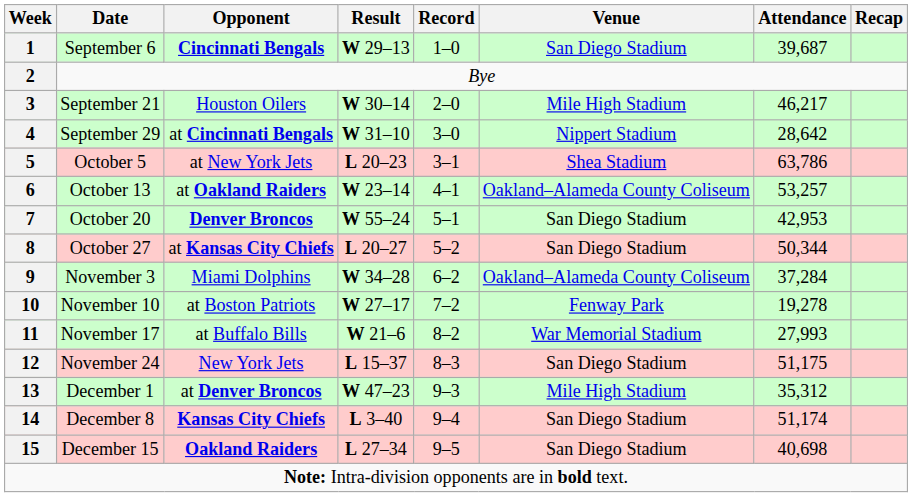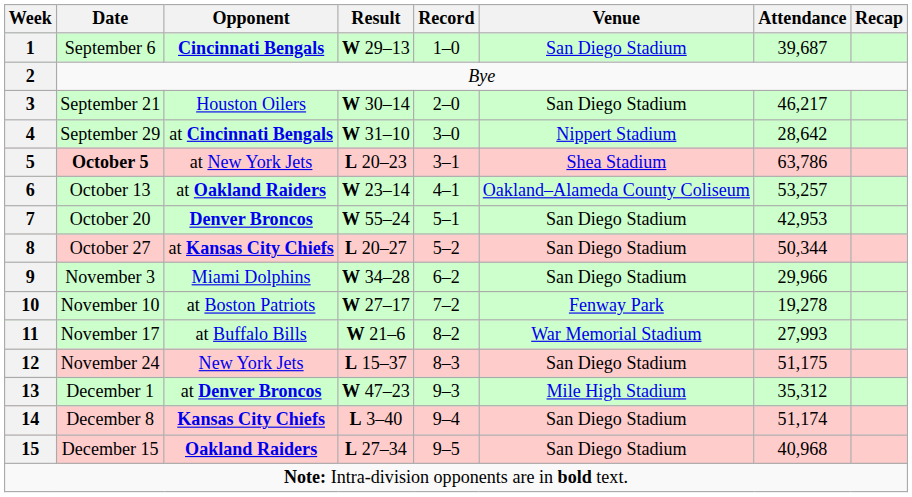3 | Venue: Mile High Stadium -> San Diego Stadium
5 | Date: normal -> bold
9 | Venue: Oakland–Alameda County Coliseum -> San Diego Stadium
9 | Attendance: 37,284 -> 29,966
15 | Attendance: 40,698 -> 40,968
